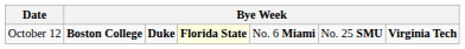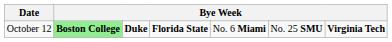October 12 | column 2: no background -> lightgreen background
October 12 | column 4: lightyellow background -> no background
